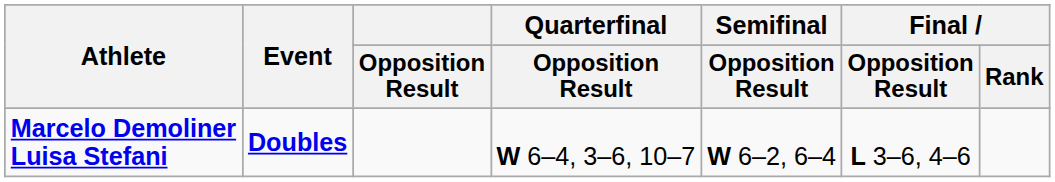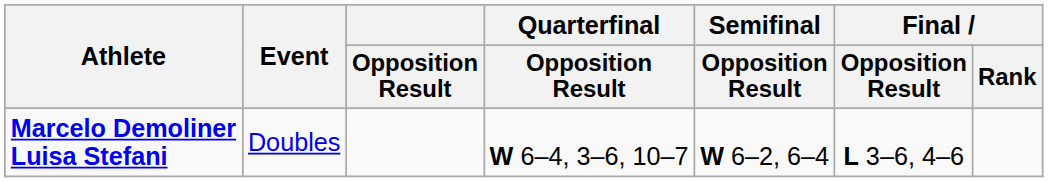Marcelo Demoliner Luisa Stefani | Event: bold -> normal
